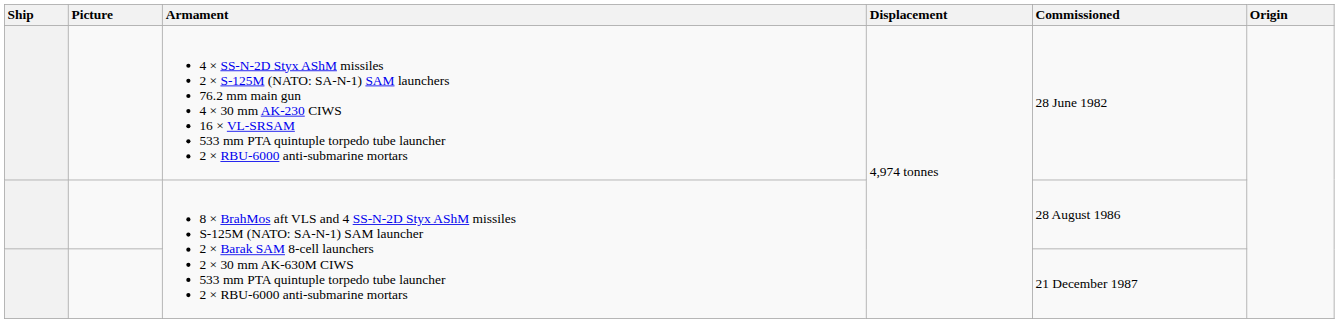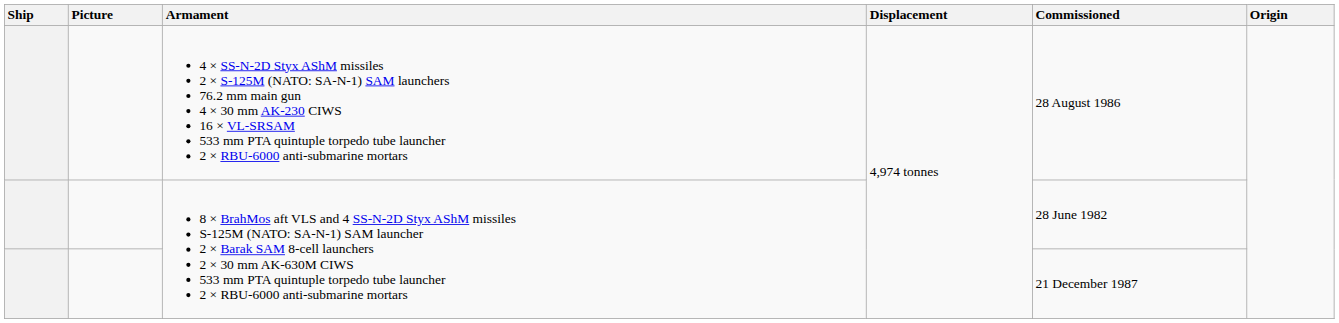row 2 | Commissioned: 28 June 1982 -> 28 August 1986
row 3 | Commissioned: 28 August 1986 -> 28 June 1982
